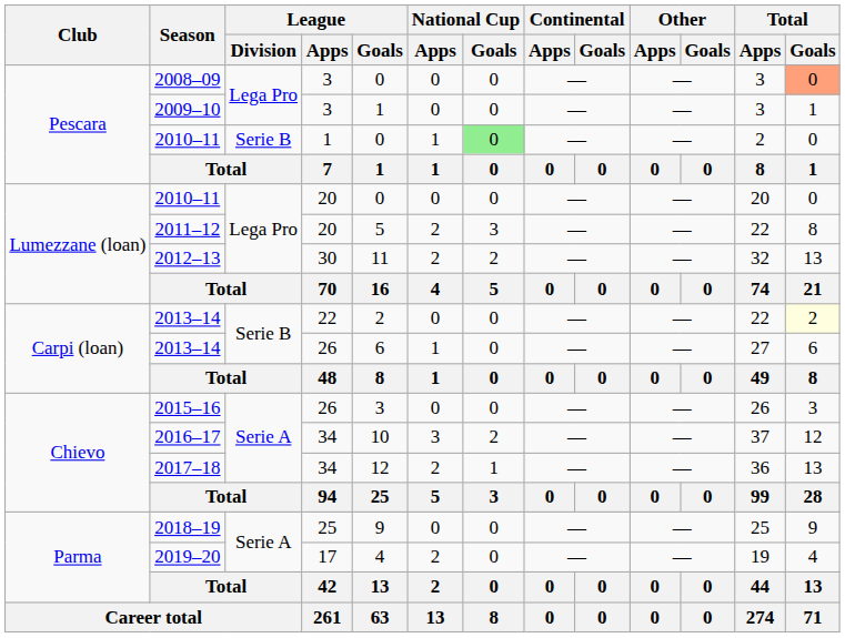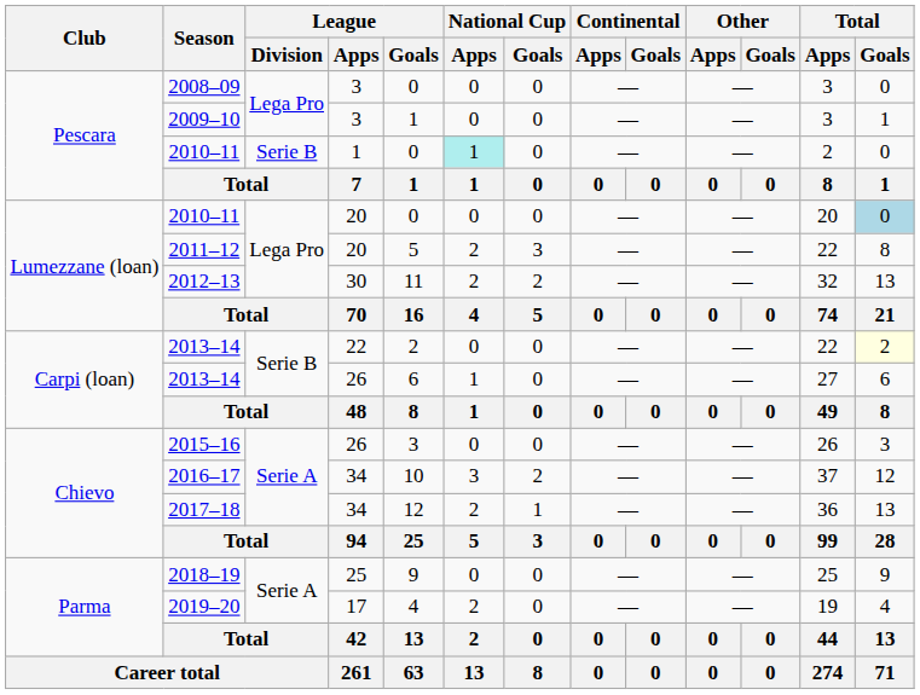2008–09 | Total / Goals: lightsalmon background -> no background
2010–11 / 1 | National Cup / Apps: no background -> paleturquoise background
2010–11 / 1 | National Cup / Goals: lightgreen background -> no background
2010–11 / 20 | Total / Goals: no background -> lightblue background
